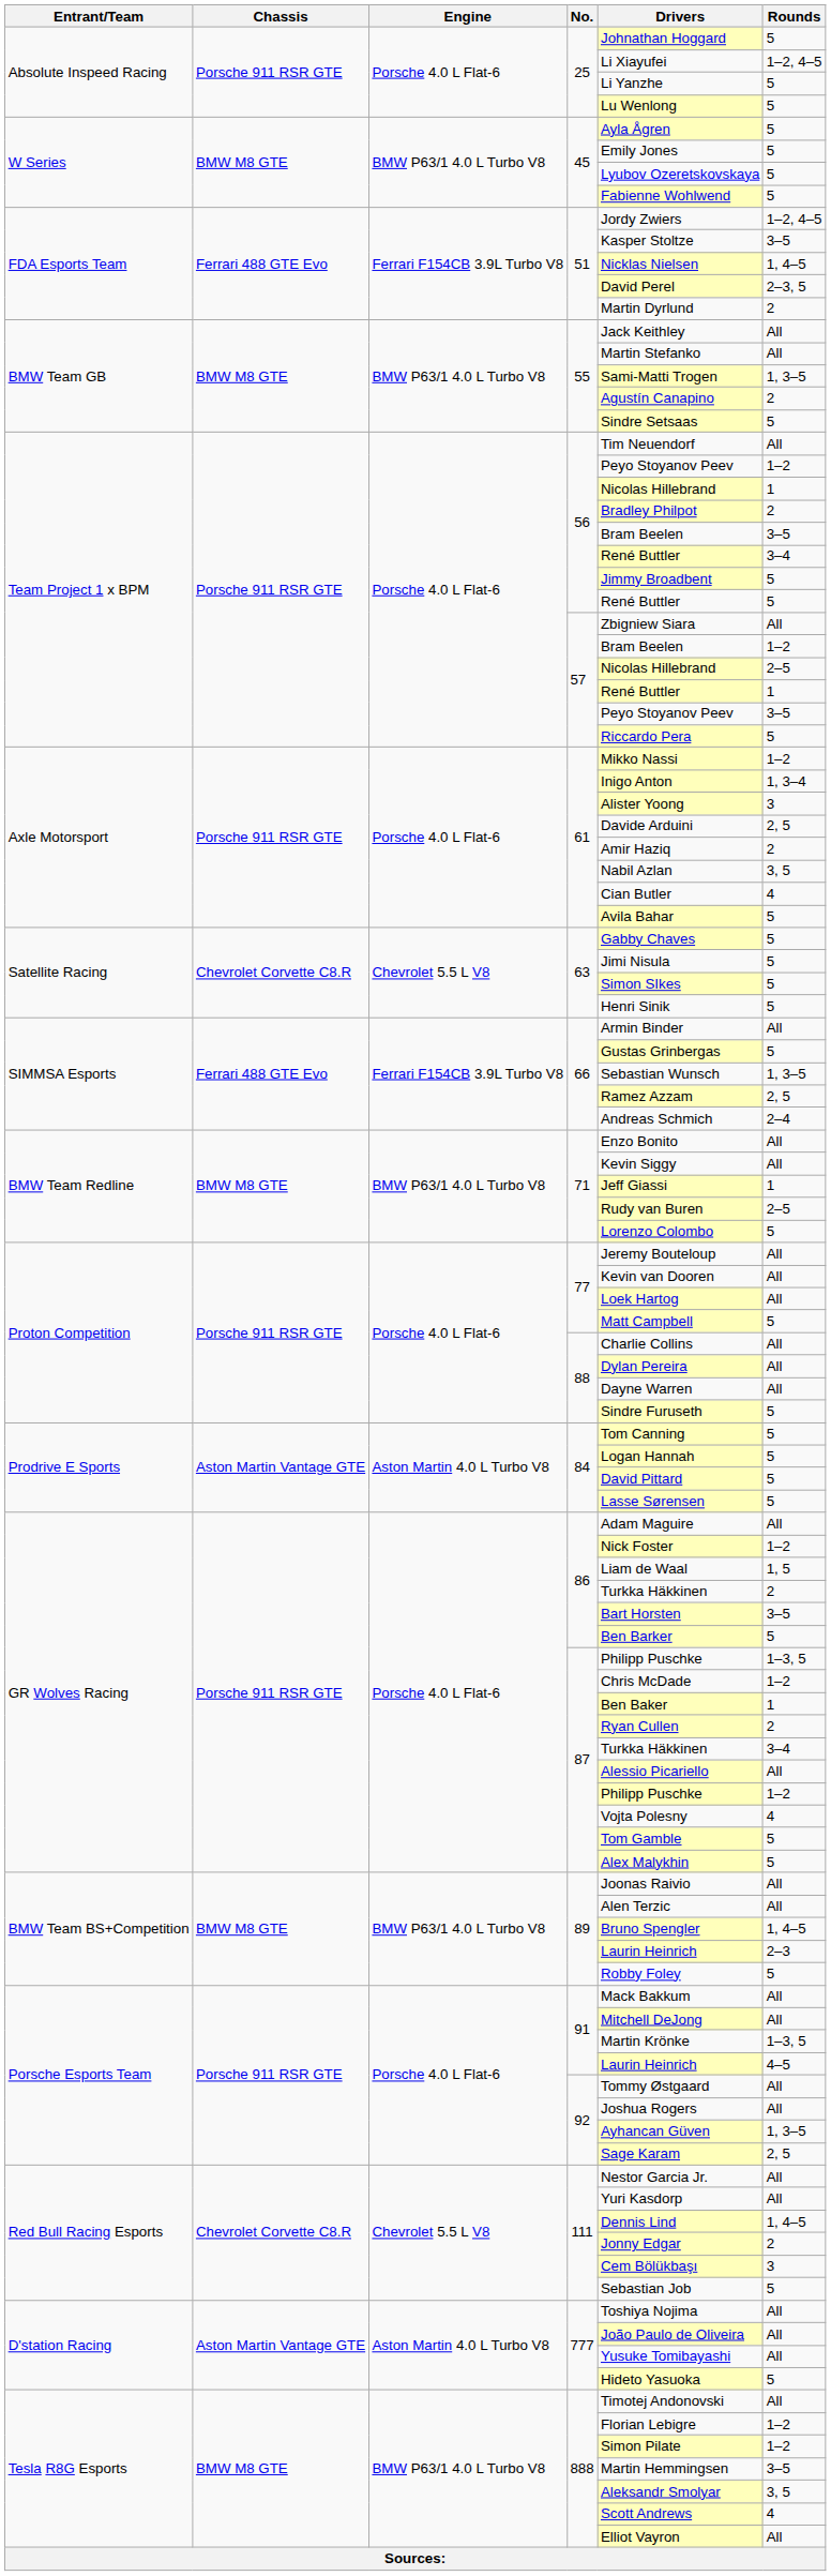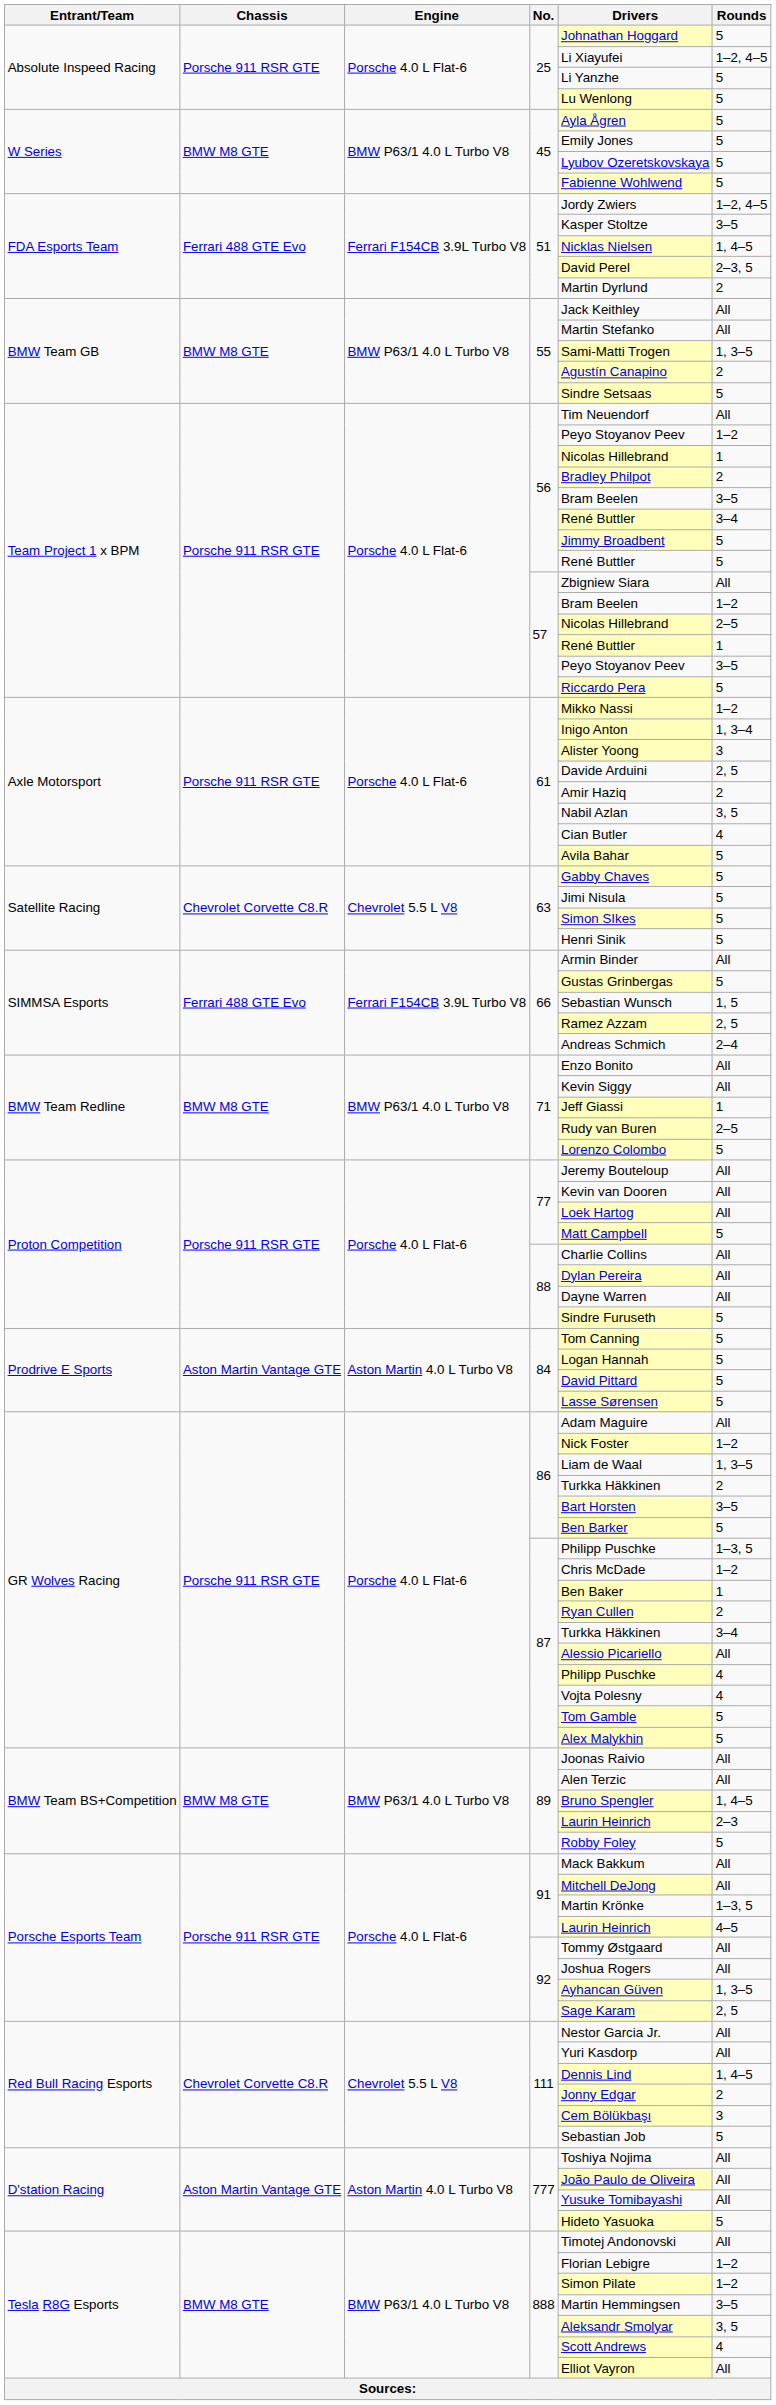row 48 | Rounds: 1, 3–5 -> 1, 5
row 70 | Rounds: 1, 5 -> 1, 3–5
row 80 | Rounds: 1–2 -> 4
